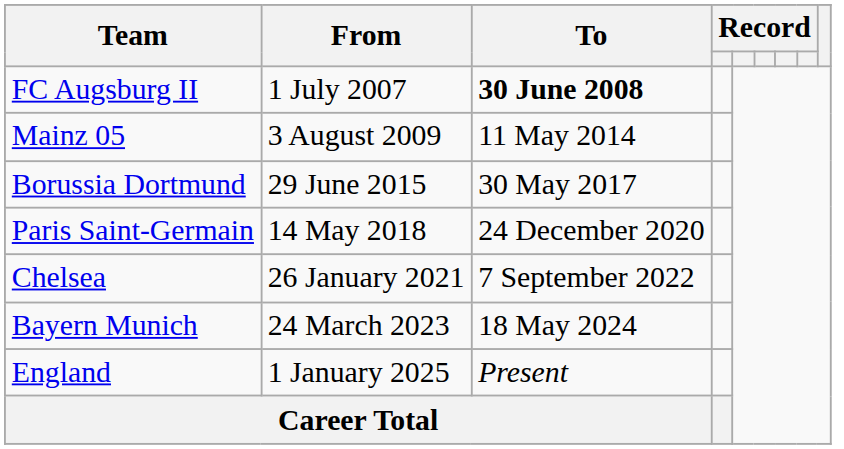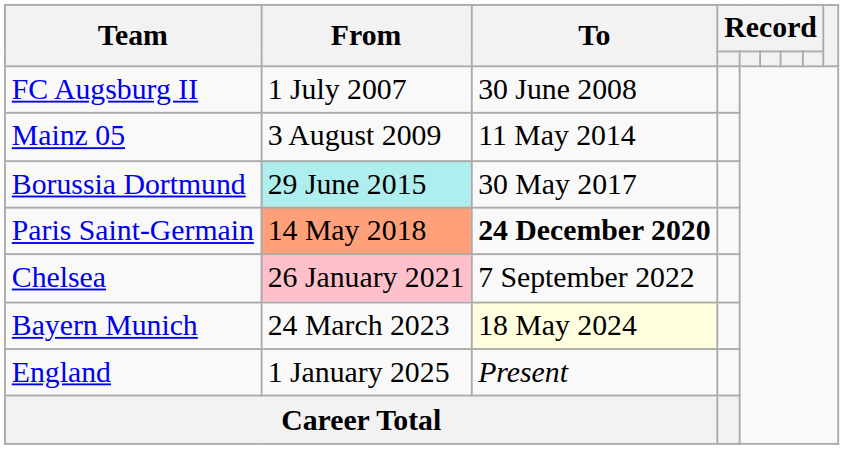FC Augsburg II | To: bold -> normal
Borussia Dortmund | From: no background -> paleturquoise background
Paris Saint-Germain | From: no background -> lightsalmon background
Paris Saint-Germain | To: normal -> bold
Chelsea | From: no background -> pink background
Bayern Munich | To: no background -> lightyellow background
